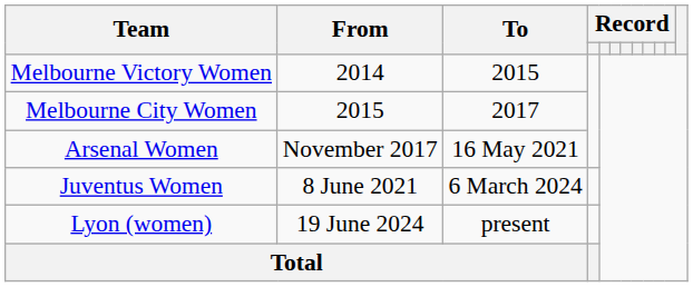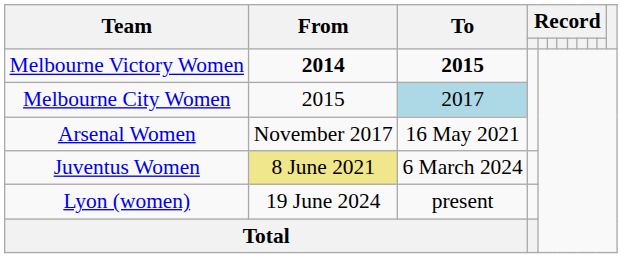Melbourne Victory Women | From: normal -> bold
Melbourne Victory Women | To: normal -> bold
Melbourne City Women | To: no background -> lightblue background
Juventus Women | From: no background -> khaki background
